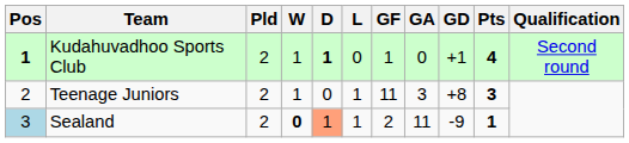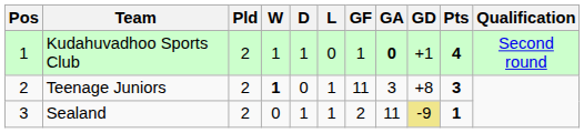Kudahuvadhoo Sports Club | Pos: bold -> normal
Kudahuvadhoo Sports Club | D: bold -> normal
Kudahuvadhoo Sports Club | GA: normal -> bold
Teenage Juniors | W: normal -> bold
Sealand | Pos: lightblue background -> no background
Sealand | W: bold -> normal
Sealand | D: lightsalmon background -> no background
Sealand | GD: no background -> khaki background
